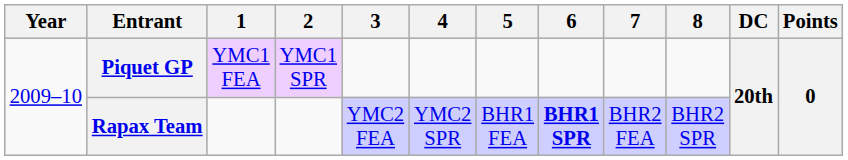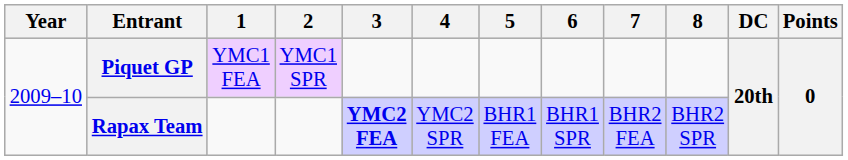Rapax Team | 3: normal -> bold
Rapax Team | 6: bold -> normal
